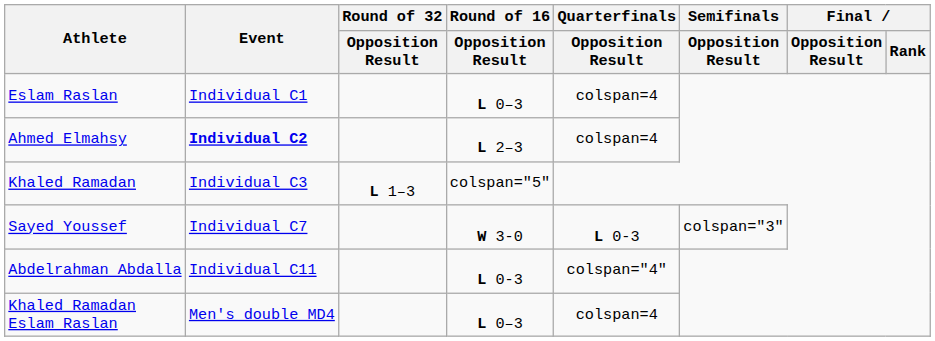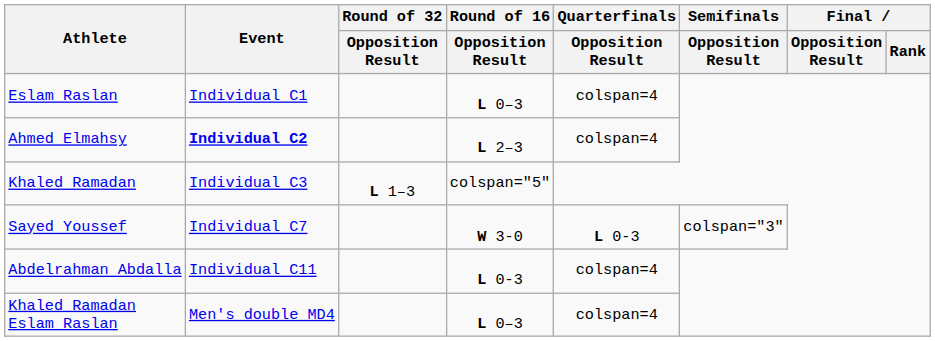Abdelrahman Abdalla | Quarterfinals / Opposition Result: colspan="4" -> colspan=4
